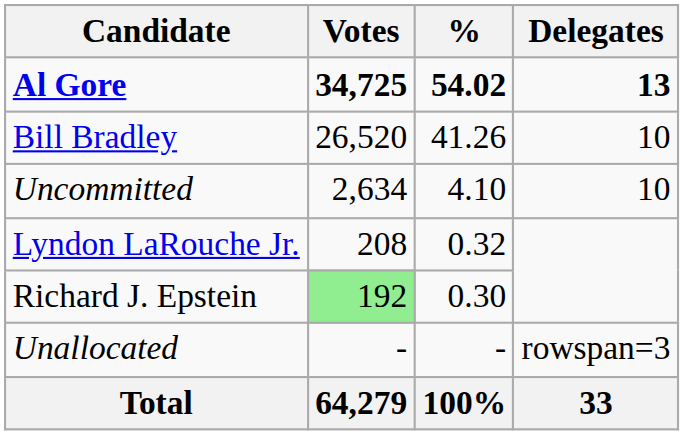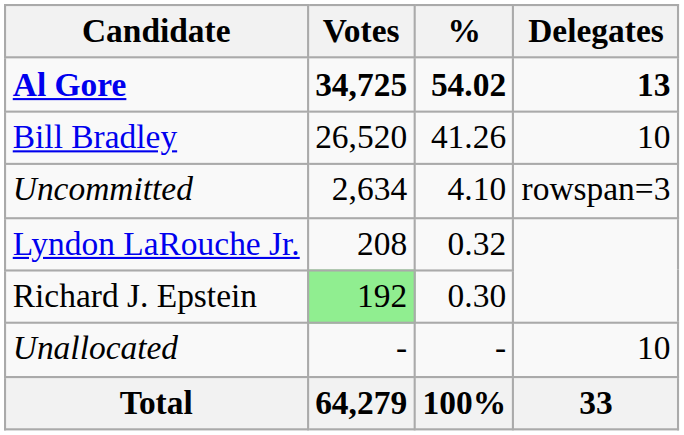Uncommitted | Delegates: 10 -> rowspan=3
Unallocated | Delegates: rowspan=3 -> 10
